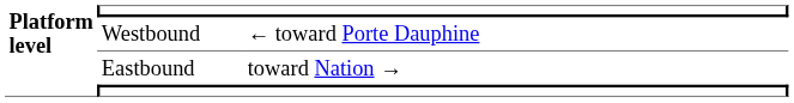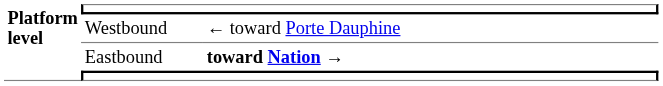Eastbound | column 3: normal -> bold
